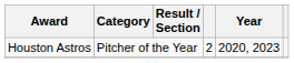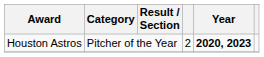Houston Astros | Year: normal -> bold
